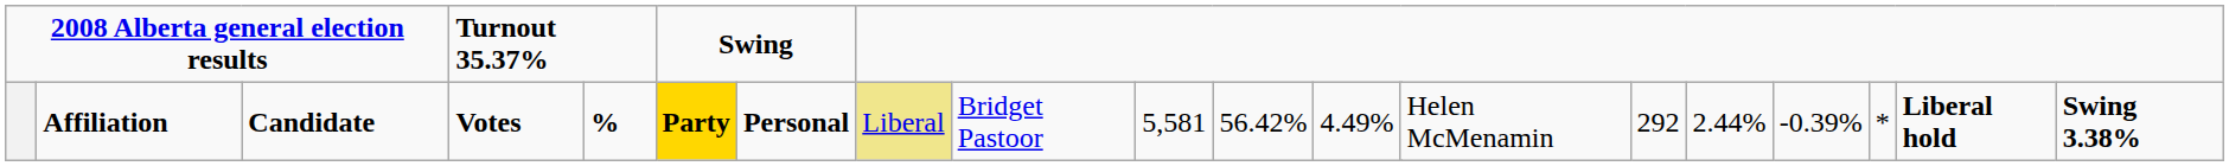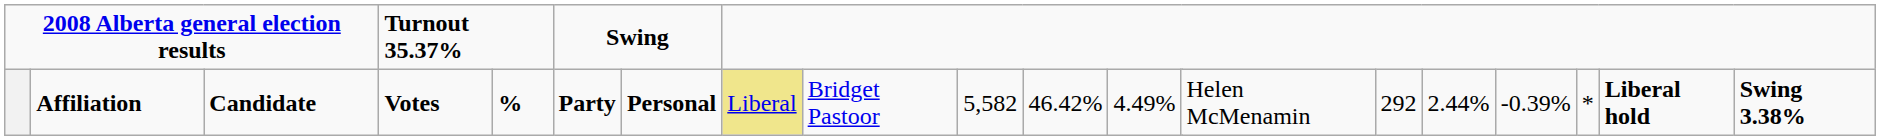Affiliation | column 6: gold background -> no background
Affiliation | column 10: 5,581 -> 5,582
Affiliation | column 11: 56.42% -> 46.42%
